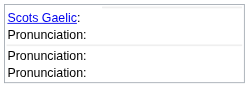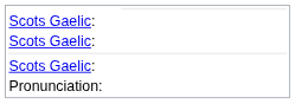row 2 | column 1: Pronunciation: -> Scots Gaelic:
row 3 | column 1: Pronunciation: -> Scots Gaelic:
